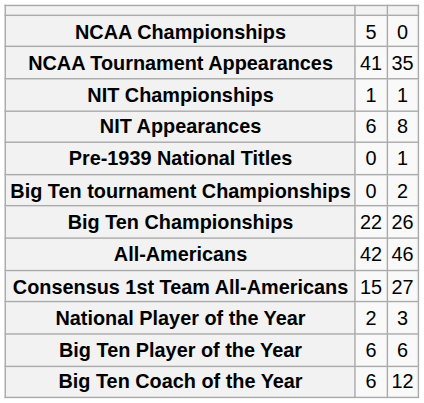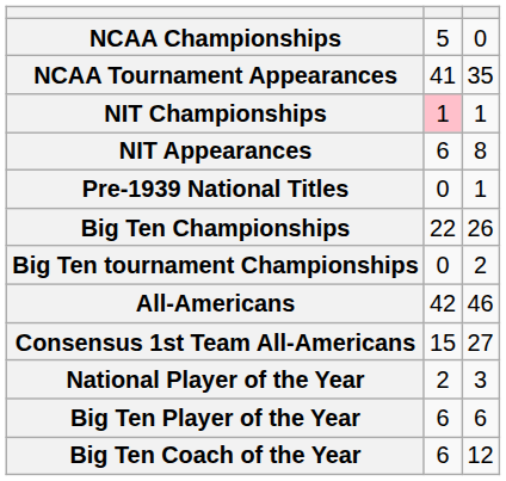NIT Championships | column 2: no background -> pink background
rows swapped: Big Ten Championships <-> Big Ten tournament Championships
